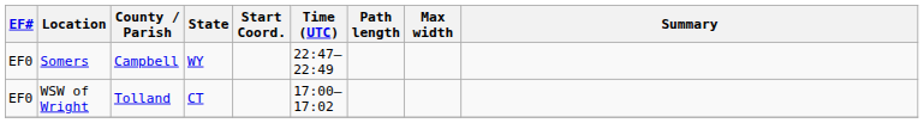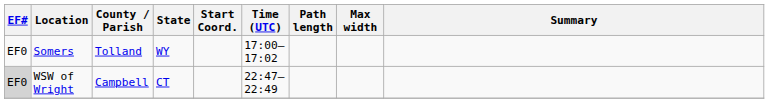Somers | County / Parish: Campbell -> Tolland
Somers | Time (UTC): 22:47–22:49 -> 17:00–17:02
WSW of Wright | EF#: no background -> lightgrey background
WSW of Wright | County / Parish: Tolland -> Campbell
WSW of Wright | Time (UTC): 17:00–17:02 -> 22:47–22:49
